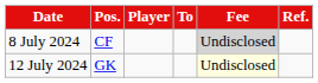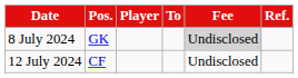8 July 2024 | Pos.: CF -> GK
12 July 2024 | Pos.: GK -> CF
12 July 2024 | Fee: lightyellow background -> no background
